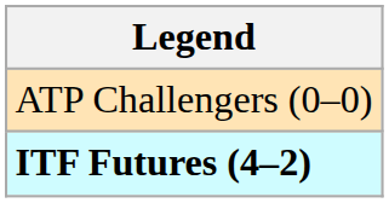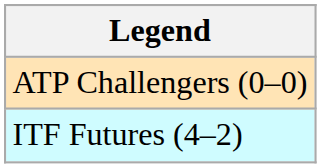row 3 | column 1: bold -> normal
